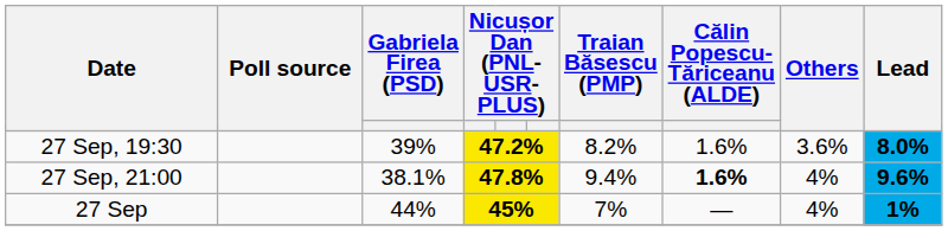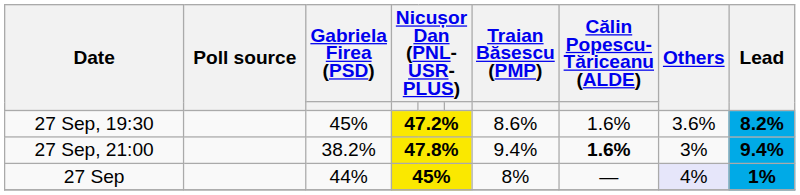27 Sep, 19:30 | Gabriela Firea (PSD): 39% -> 45%
27 Sep, 19:30 | Traian Băsescu (PMP): 8.2% -> 8.6%
27 Sep, 19:30 | Lead: 8.0% -> 8.2%
27 Sep, 21:00 | Gabriela Firea (PSD): 38.1% -> 38.2%
27 Sep, 21:00 | Others: 4% -> 3%
27 Sep, 21:00 | Lead: 9.6% -> 9.4%
27 Sep | Traian Băsescu (PMP): 7% -> 8%
27 Sep | Others: no background -> lavender background
